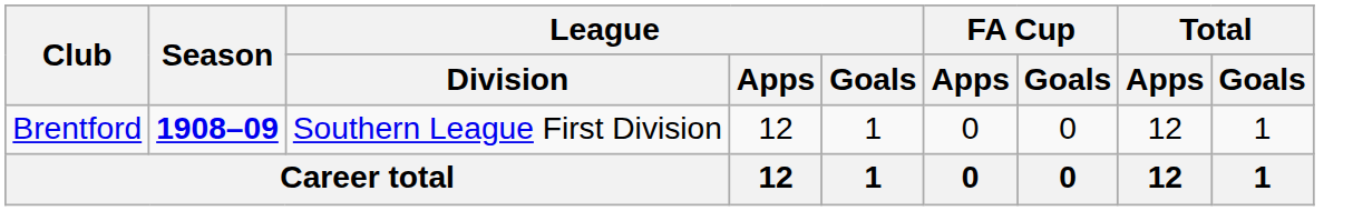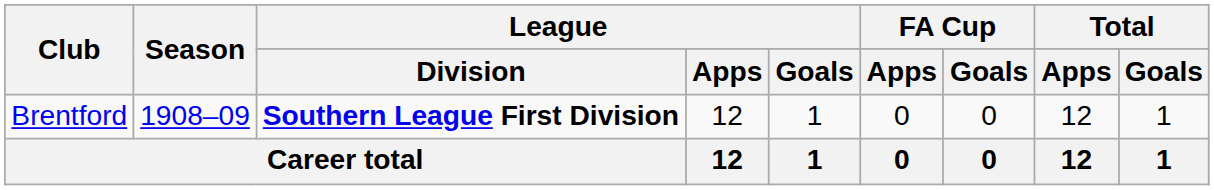Brentford | Season: bold -> normal
Brentford | League / Division: normal -> bold
